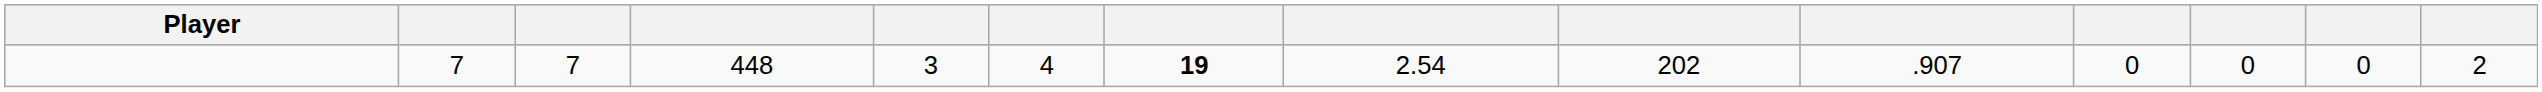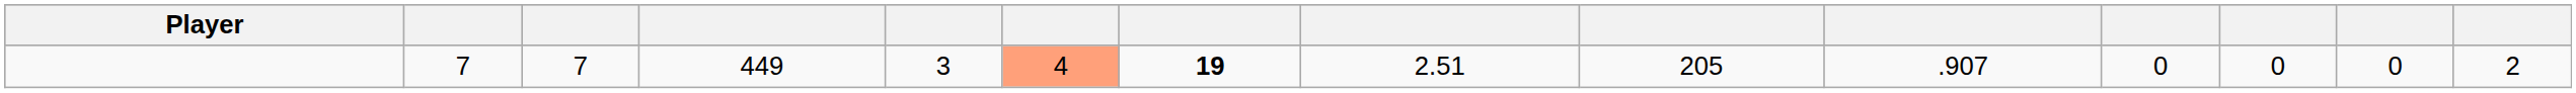row 2 | column 4: 448 -> 449
row 2 | column 6: no background -> lightsalmon background
row 2 | column 8: 2.54 -> 2.51
row 2 | column 9: 202 -> 205
